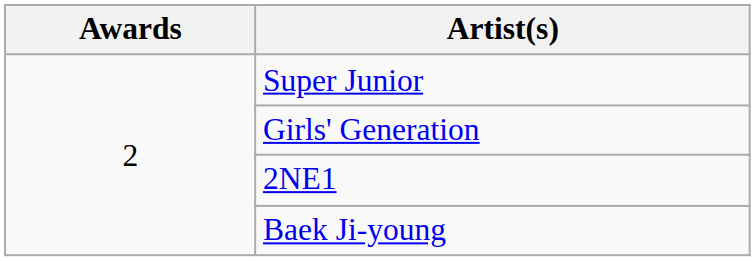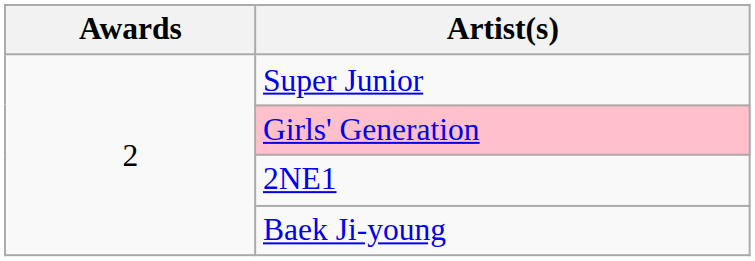Girls' Generation | Artist(s): no background -> pink background
